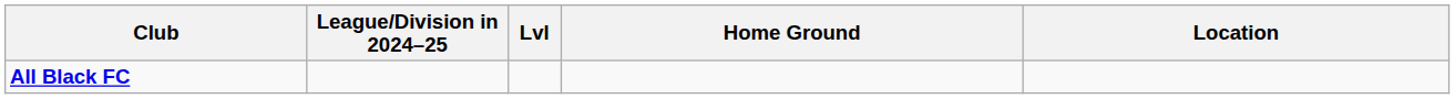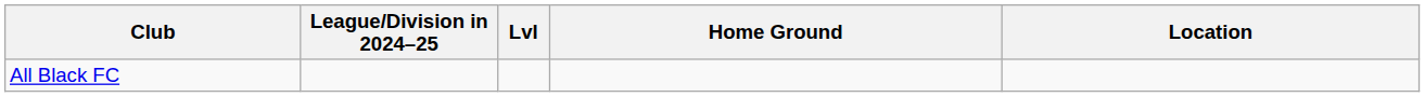row 2 | Club: bold -> normal
